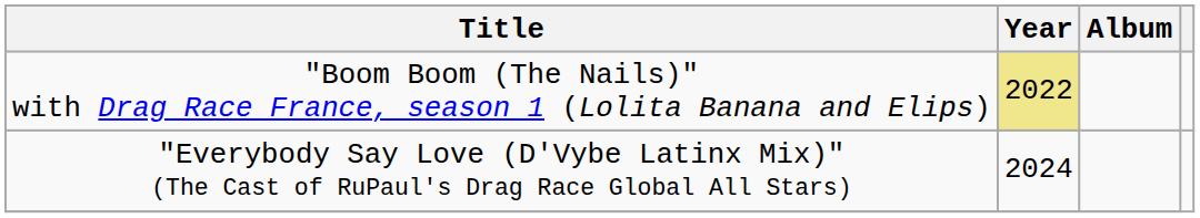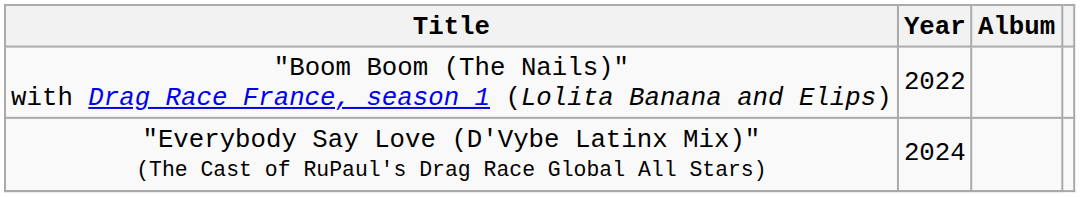row 2 | Year: khaki background -> no background
